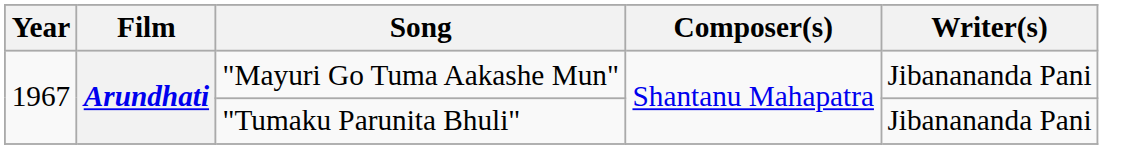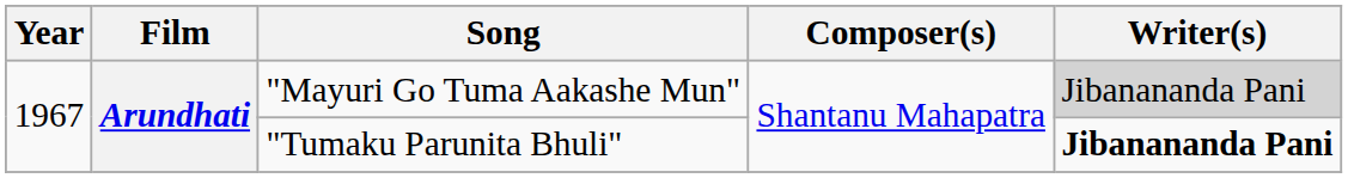"Mayuri Go Tuma Aakashe Mun" | Writer(s): no background -> lightgrey background
"Tumaku Parunita Bhuli" | Writer(s): normal -> bold
